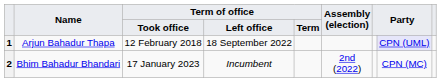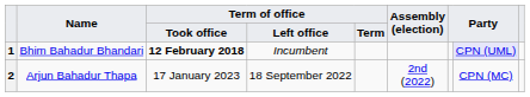1 | Name: Arjun Bahadur Thapa -> Bhim Bahadur Bhandari
1 | Term of office / Took office: normal -> bold
1 | Term of office / Left office: 18 September 2022 -> Incumbent
2 | Name: Bhim Bahadur Bhandari -> Arjun Bahadur Thapa
2 | Term of office / Left office: Incumbent -> 18 September 2022
